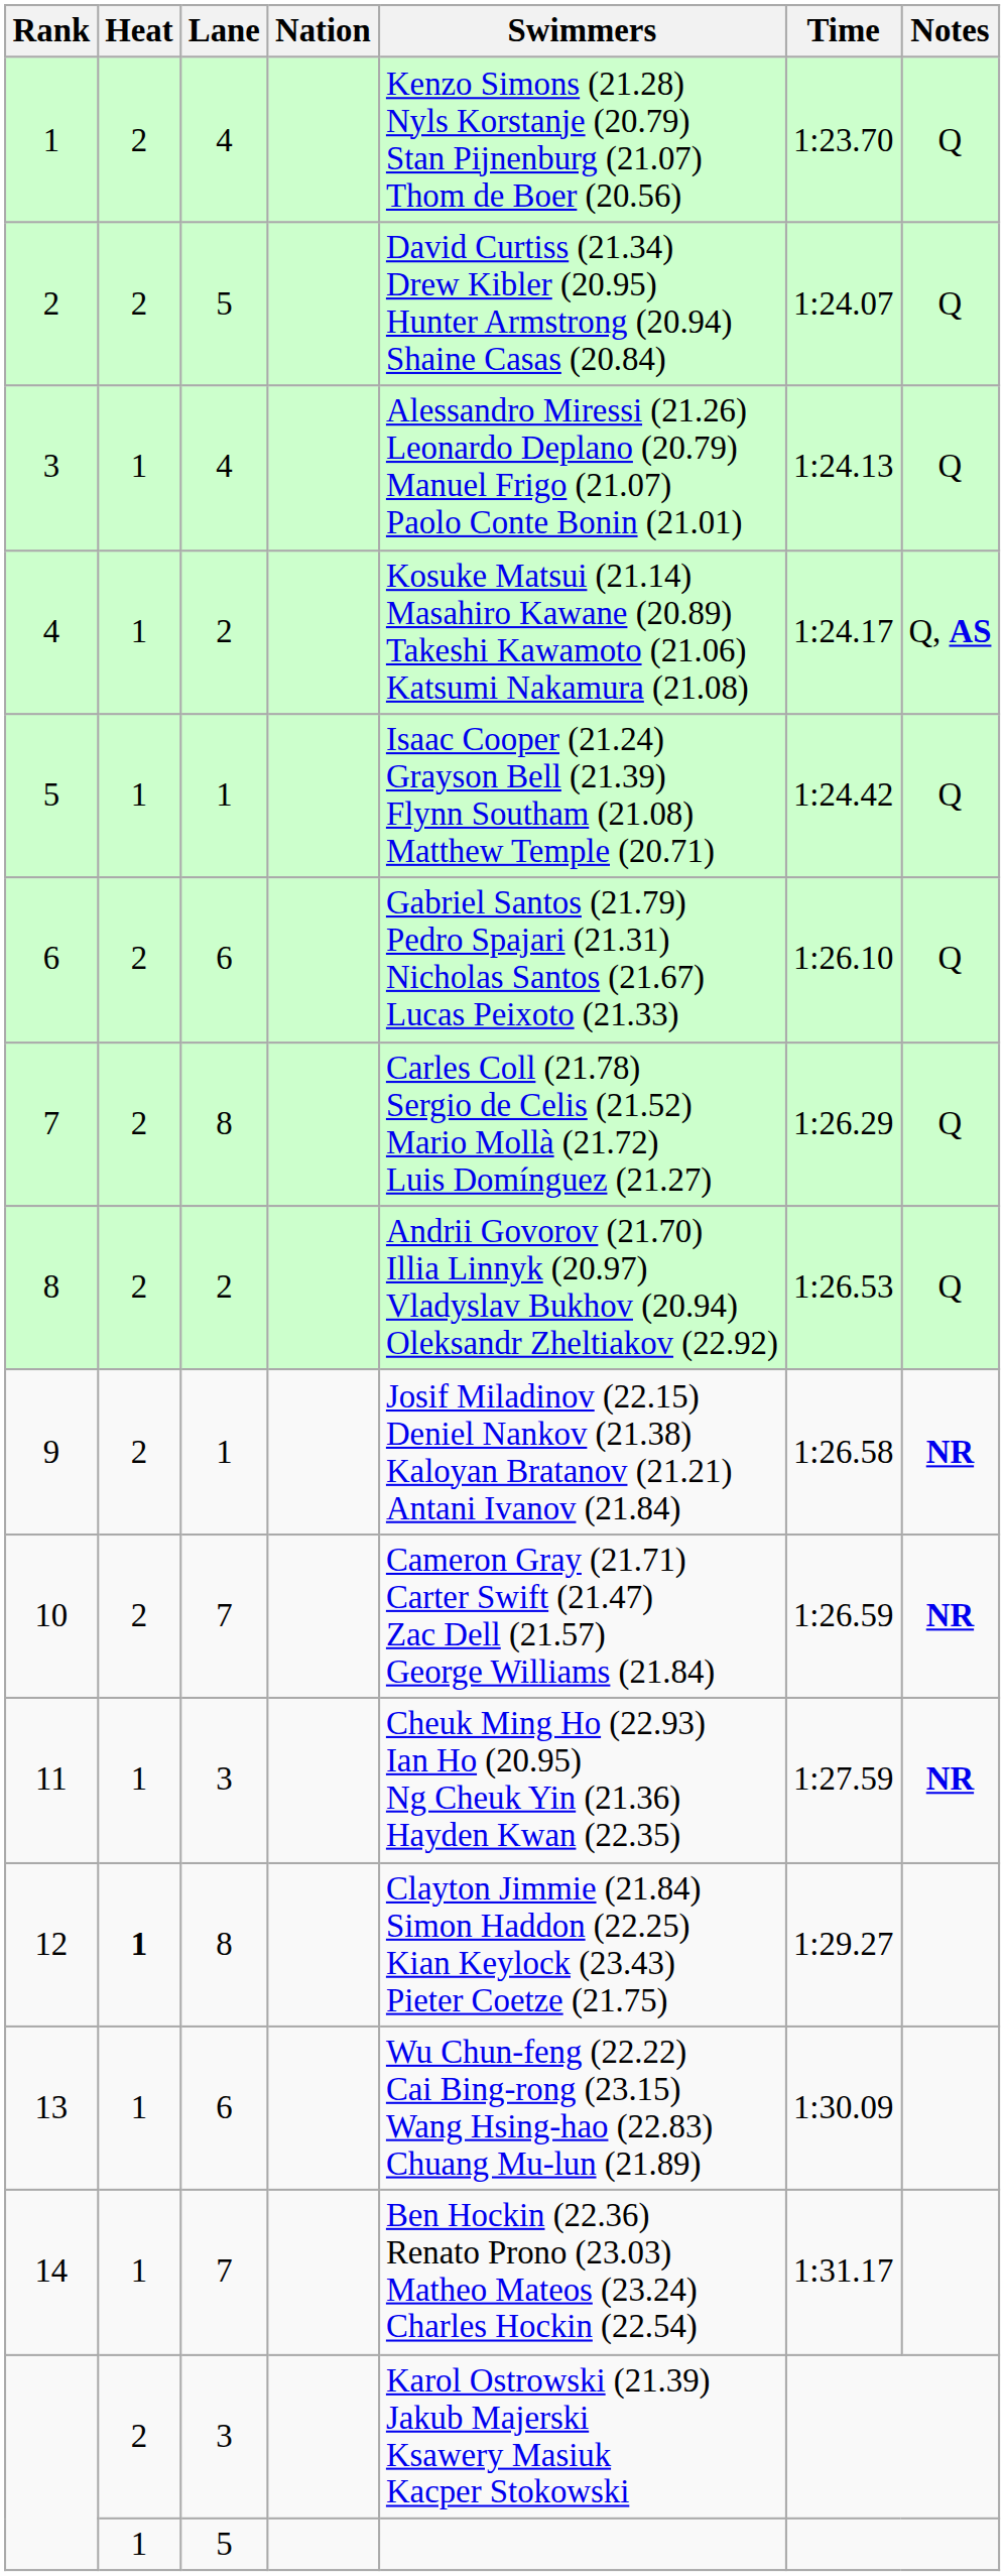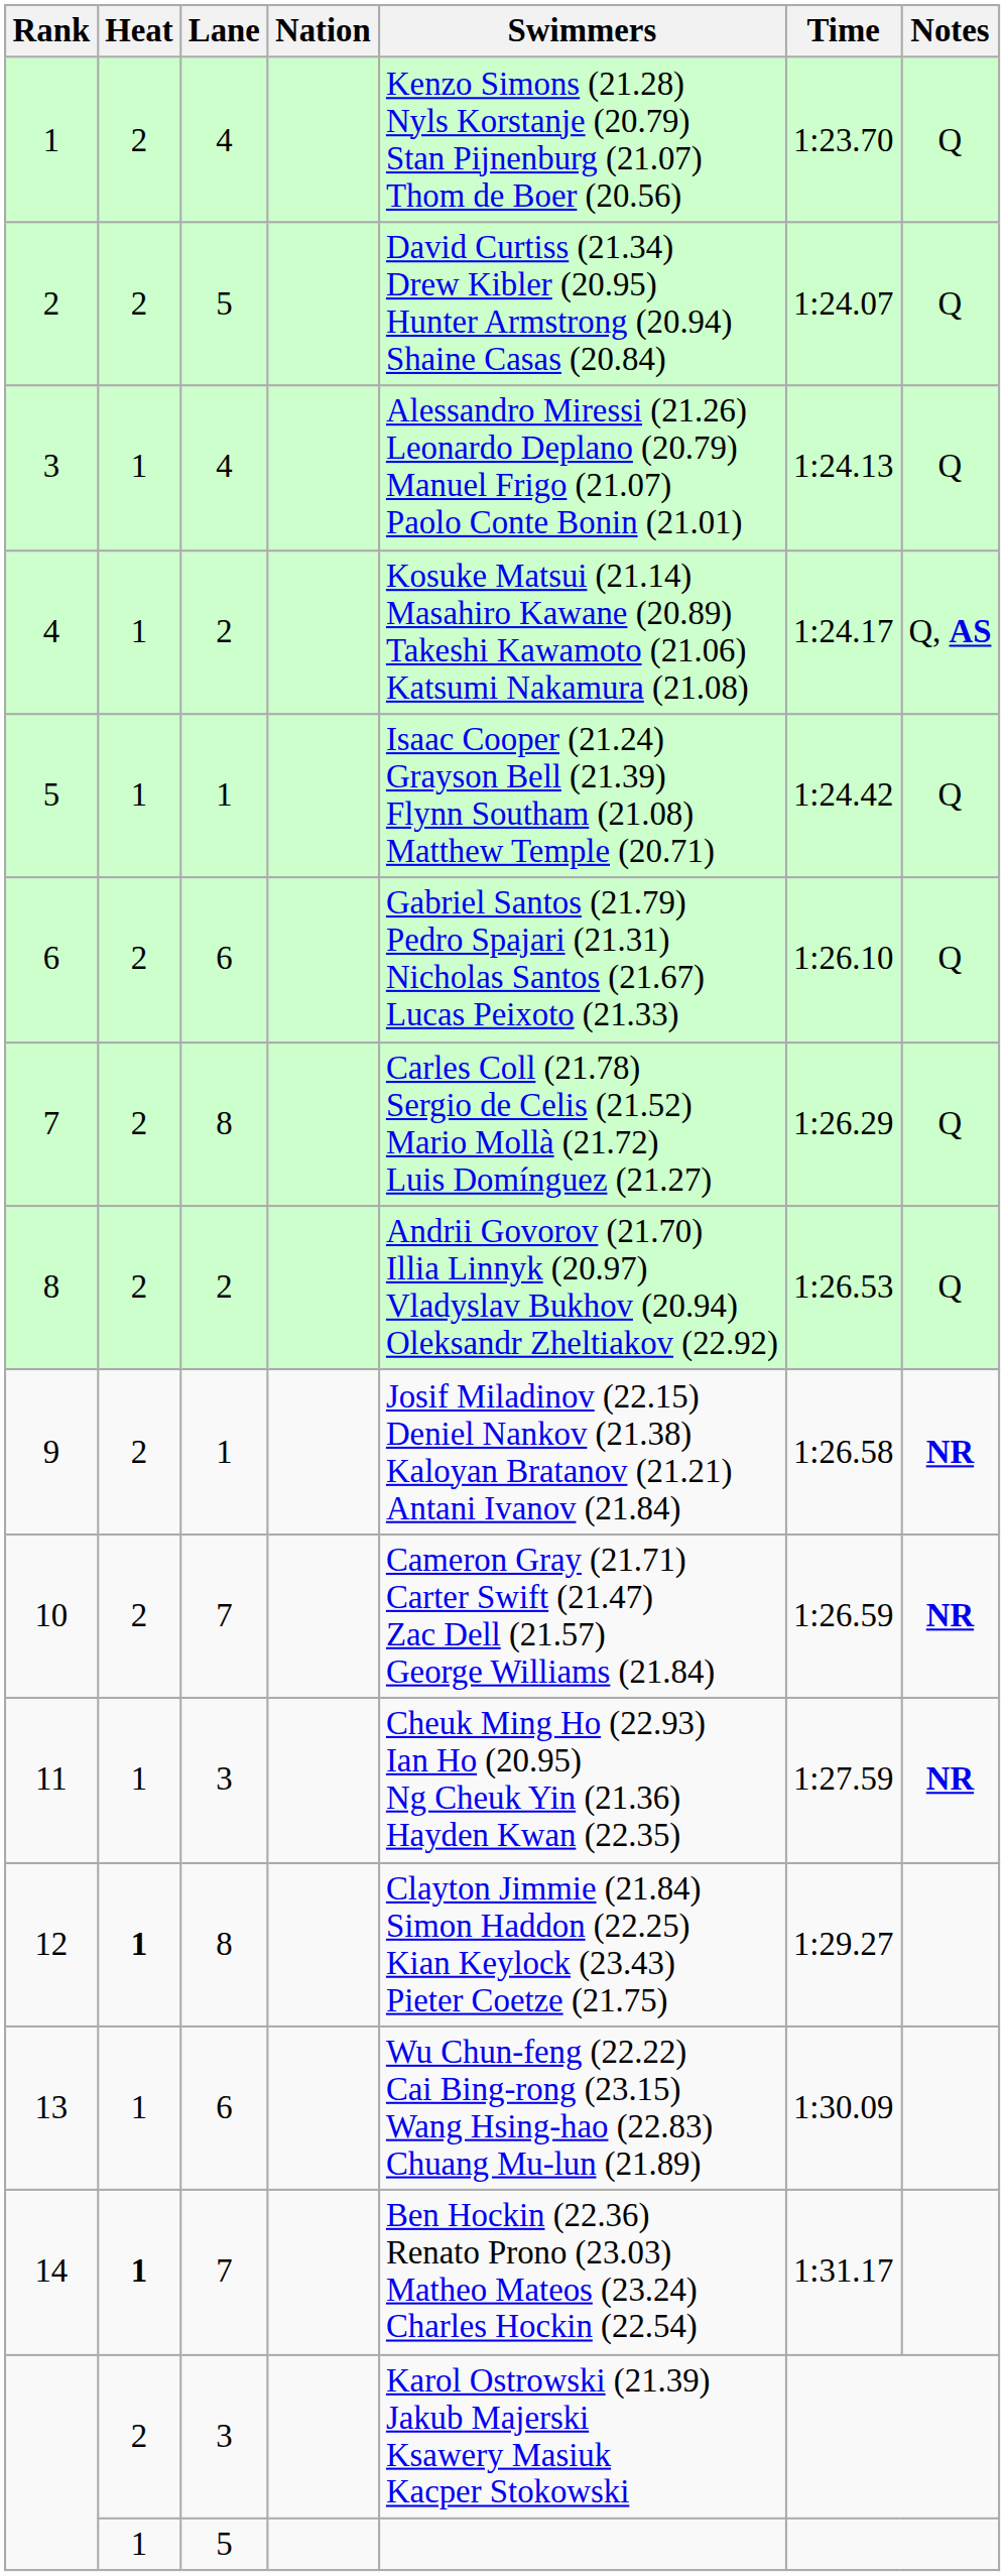14 | Heat: normal -> bold
